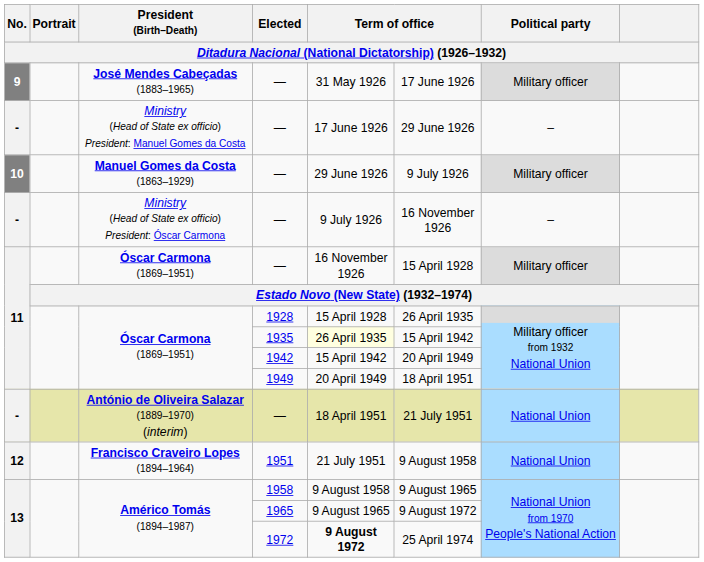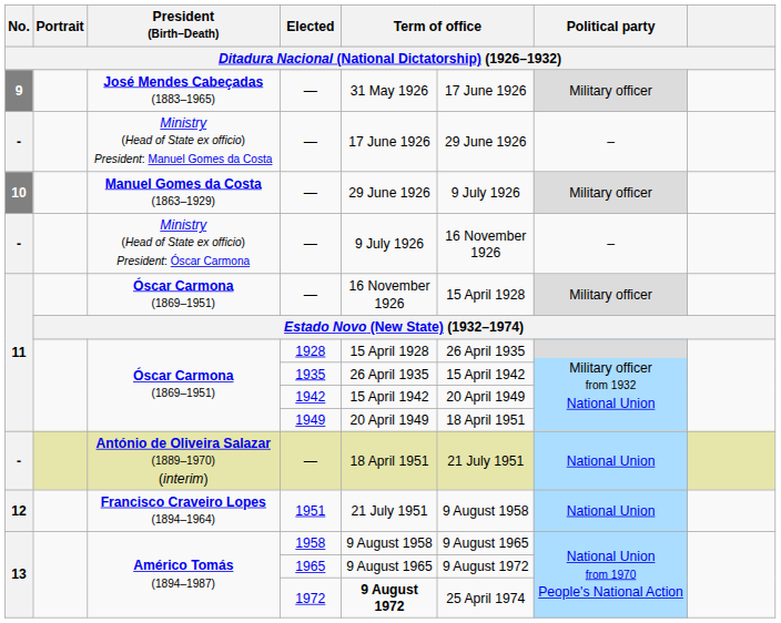1935 | column 5: lightyellow background -> no background
